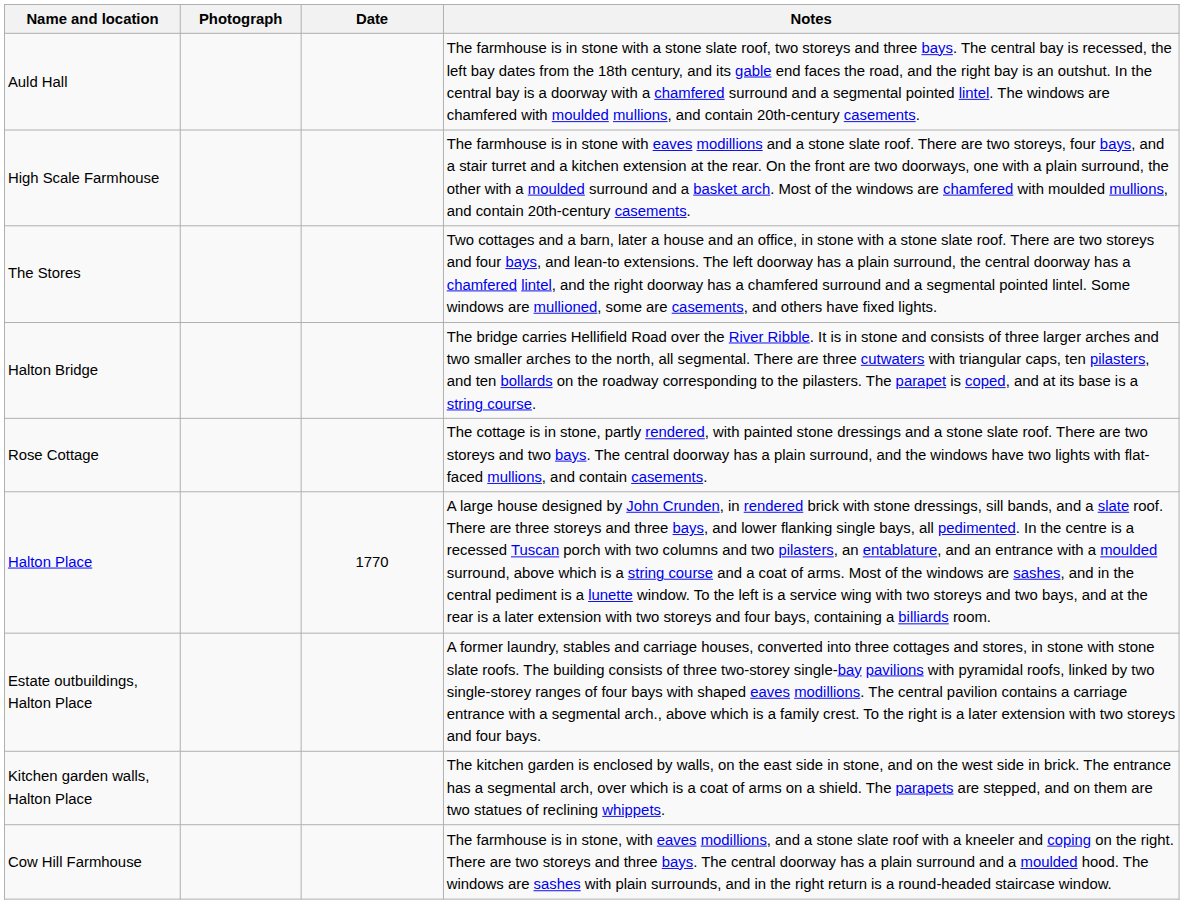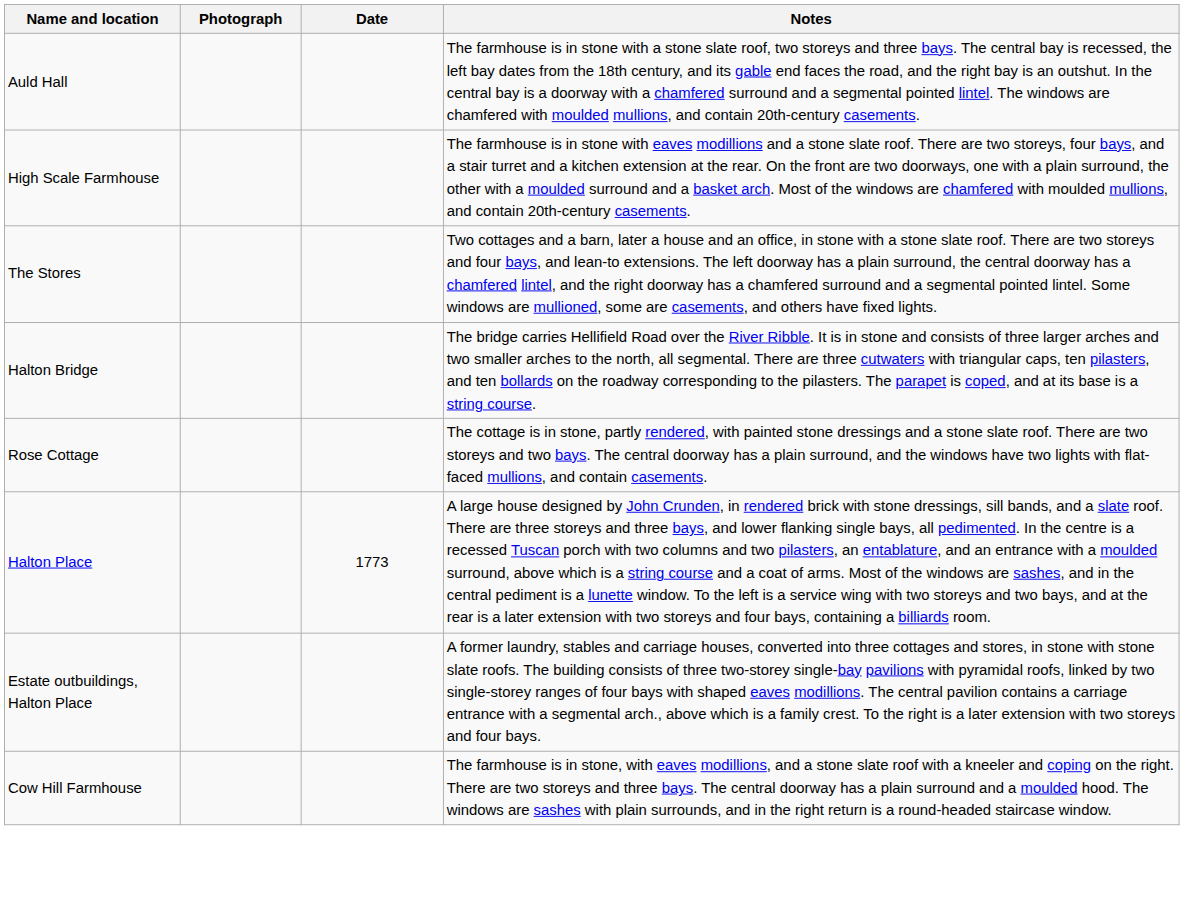Halton Place | Date: 1770 -> 1773
- row: Kitchen garden walls, Halton Place | The kitchen garden is enclosed by walls, on the east side in stone, and on the west side in brick. The entrance has a segmental arch, over which is a coat of arms on a shield. The parapets are stepped, and on them are two statues of reclining whippets.
